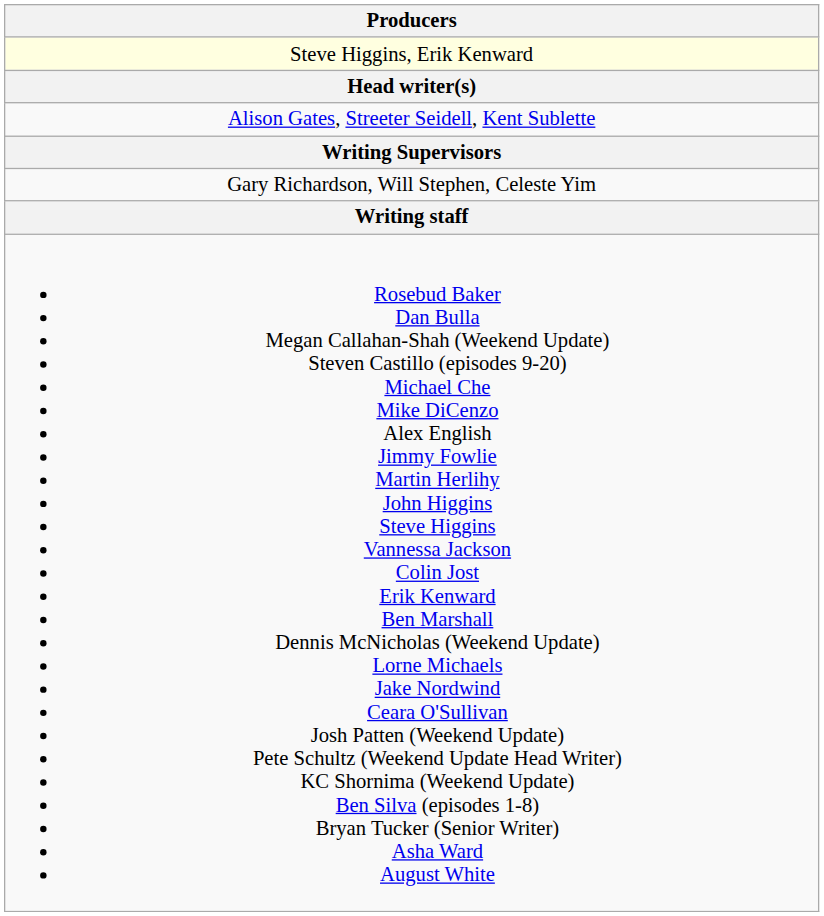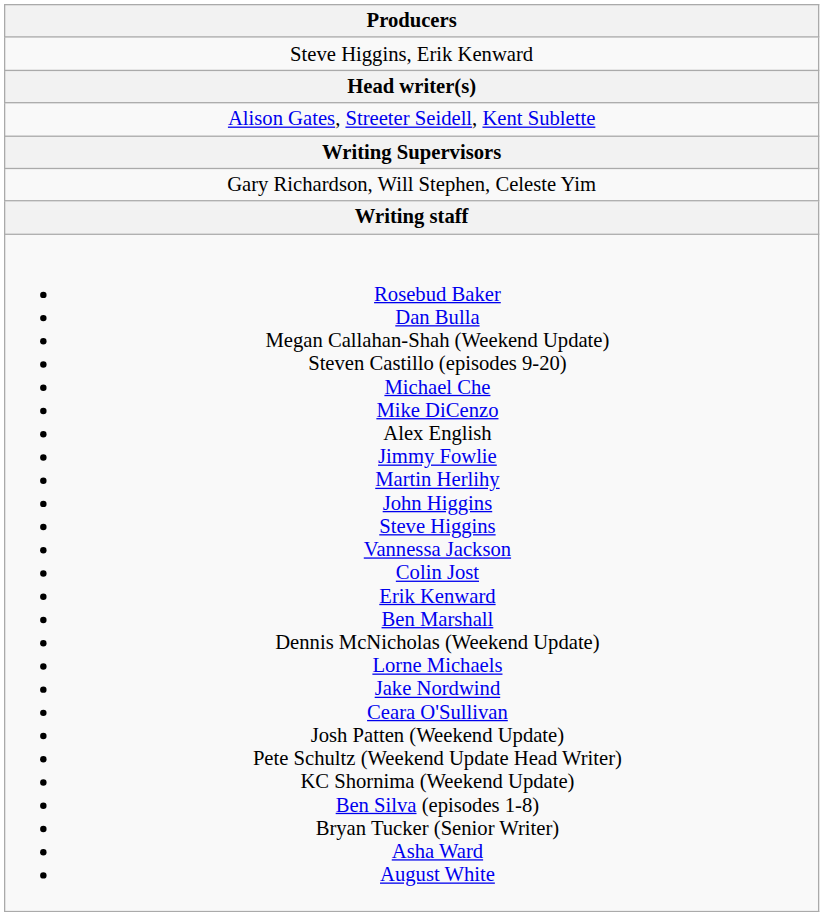row 2 | column 1: lightyellow background -> no background
